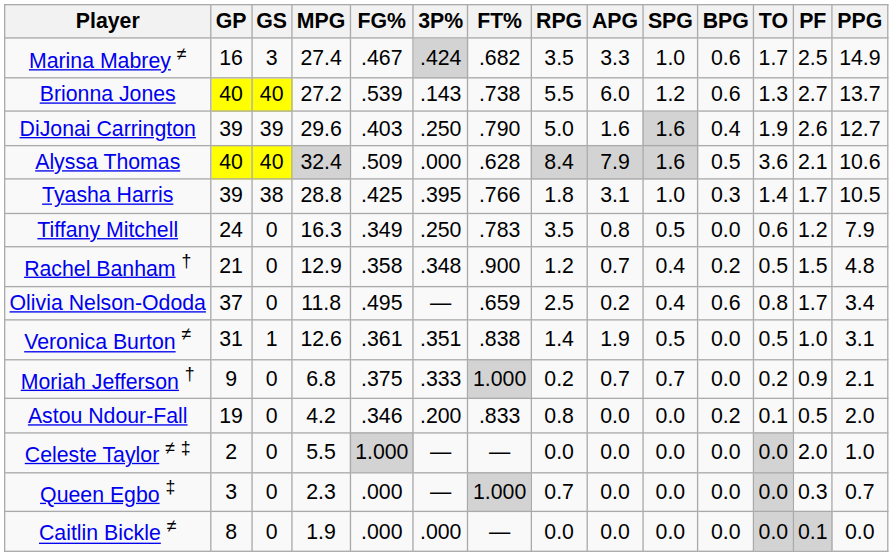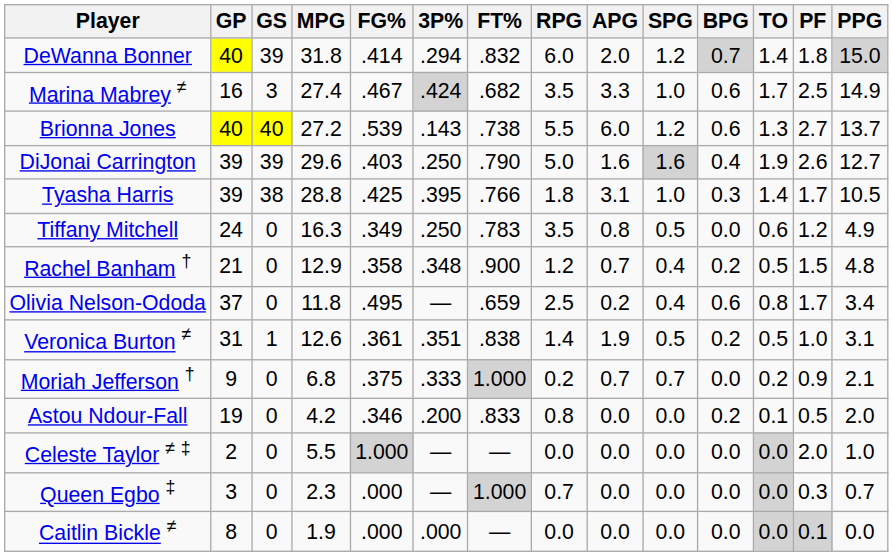+ row: DeWanna Bonner | 40 | 39 | 31.8 | .414 | .294 | .832 | 6.0 | 2.0 | 1.2 | 0.7 | 1.4 | 1.8 | 15.0
- row: Alyssa Thomas | 40 | 40 | 32.4 | .509 | .000 | .628 | 8.4 | 7.9 | 1.6 | 0.5 | 3.6 | 2.1 | 10.6
Tiffany Mitchell | PPG: 7.9 -> 4.9
Veronica Burton ≠ | BPG: 0.0 -> 0.2
